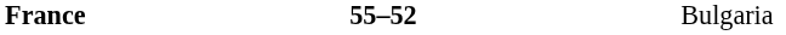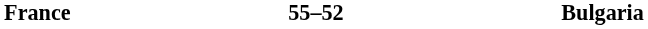France | column 3: normal -> bold
